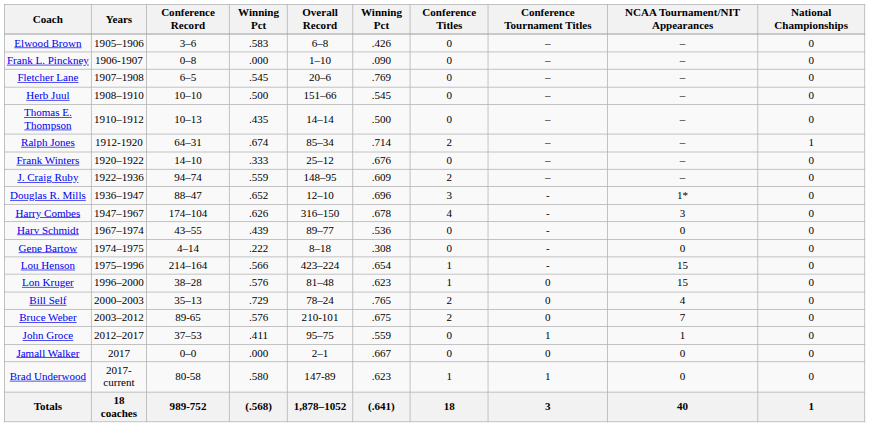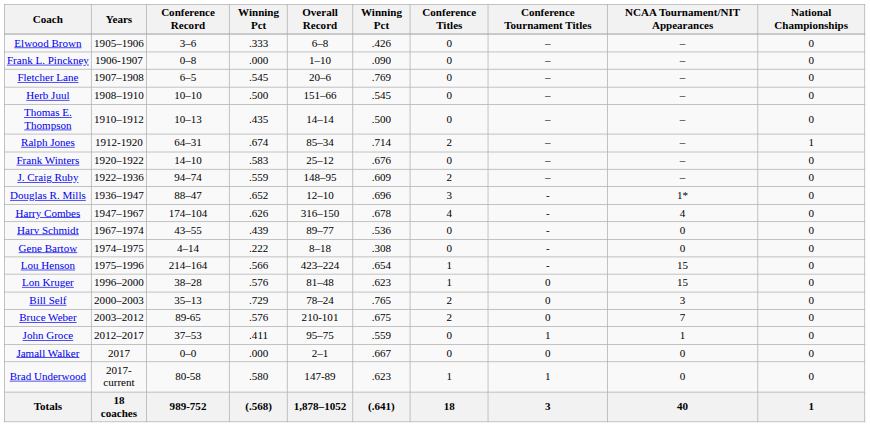Elwood Brown | column 4: .583 -> .333
Frank Winters | column 4: .333 -> .583
Harry Combes | NCAA Tournament/NIT Appearances: 3 -> 4
Bill Self | NCAA Tournament/NIT Appearances: 4 -> 3
